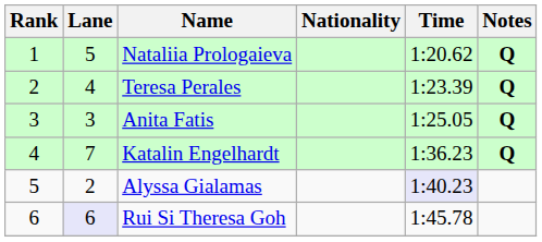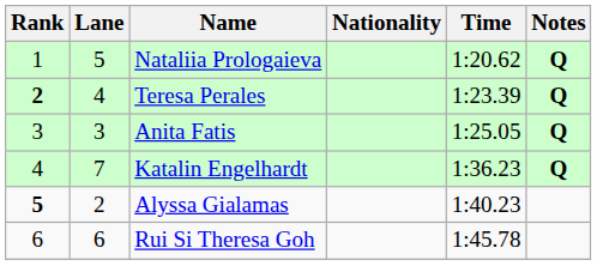Teresa Perales | Rank: normal -> bold
Alyssa Gialamas | Rank: normal -> bold
Alyssa Gialamas | Time: lavender background -> no background
Rui Si Theresa Goh | Lane: lavender background -> no background
